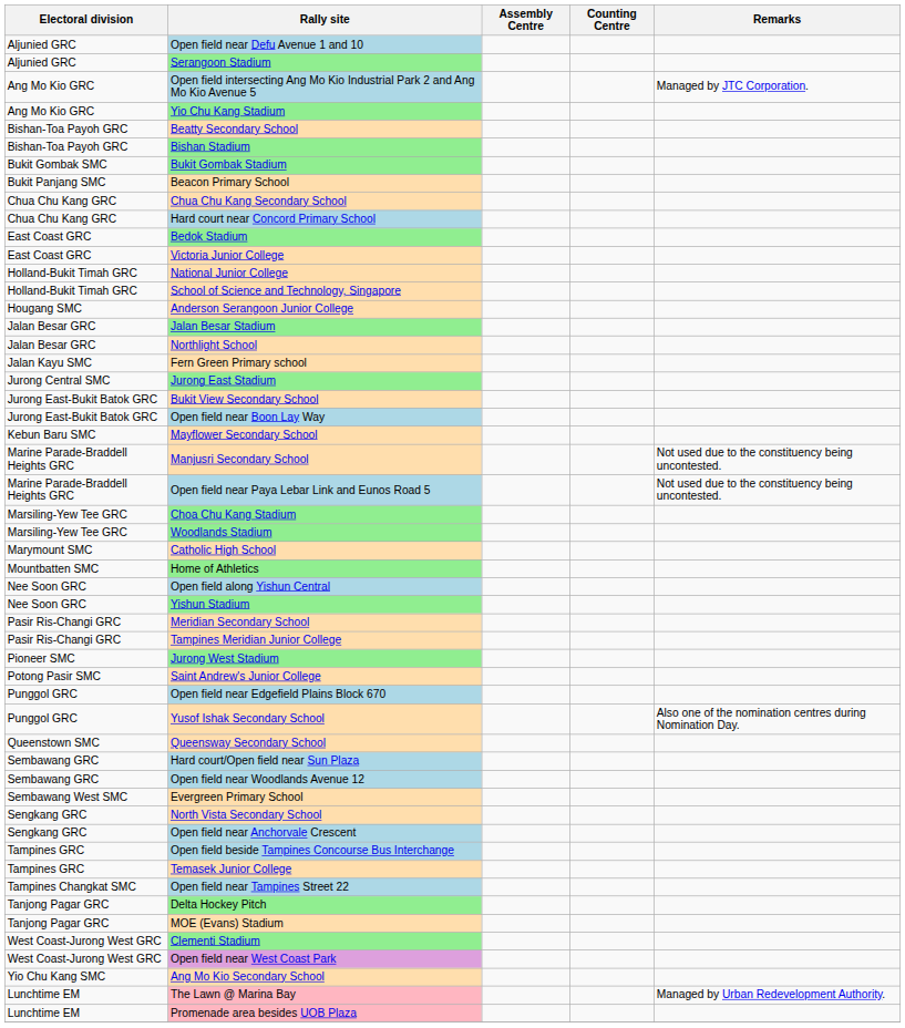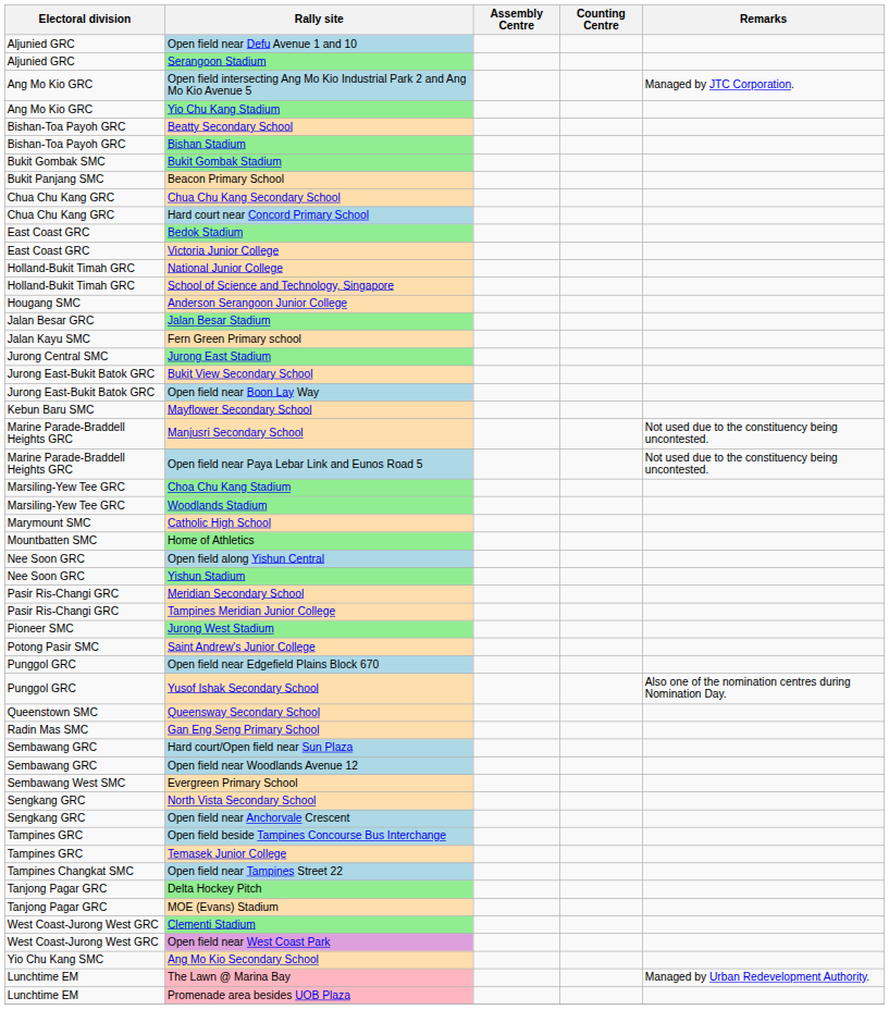- row: Jalan Besar GRC | Northlight School
+ row: Radin Mas SMC | Gan Eng Seng Primary School
